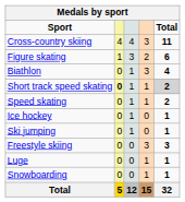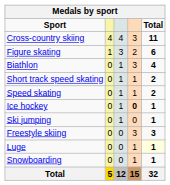Short track speed skating | column 2: bold -> normal
Short track speed skating | Total: lightgrey background -> no background
Ice hockey | column 4: normal -> bold
Luge | Total: no background -> lightyellow background
